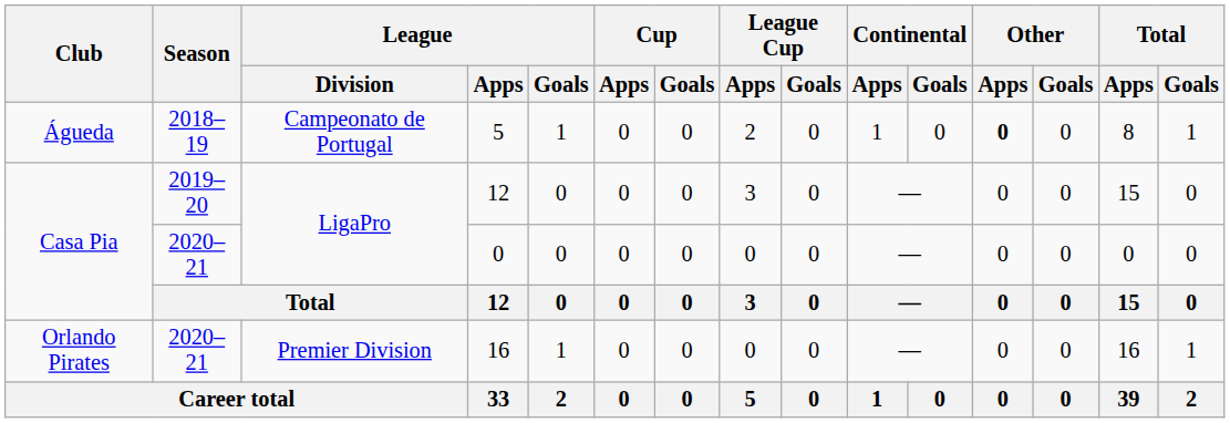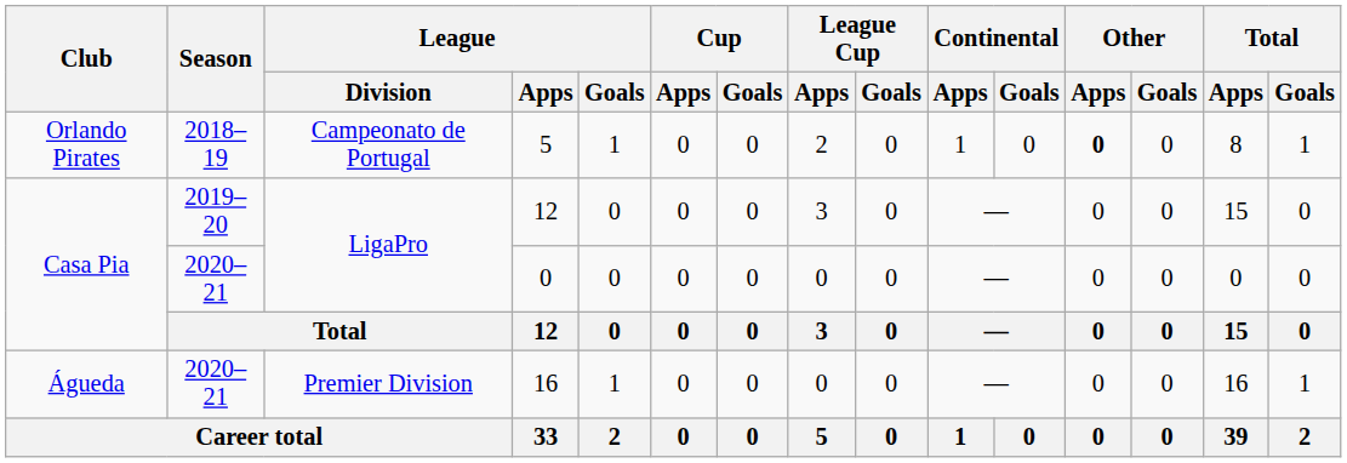row 3 | Club: Águeda -> Orlando Pirates
row 7 | Club: Orlando Pirates -> Águeda
